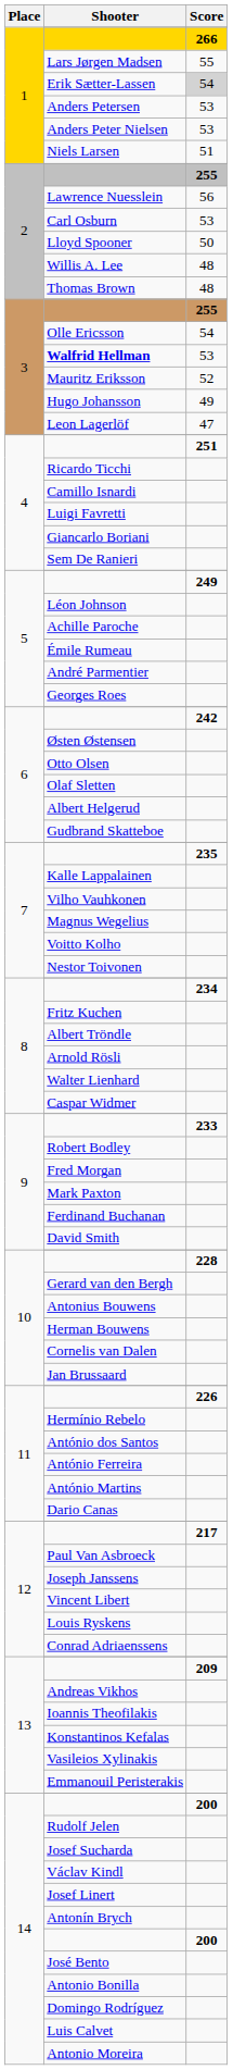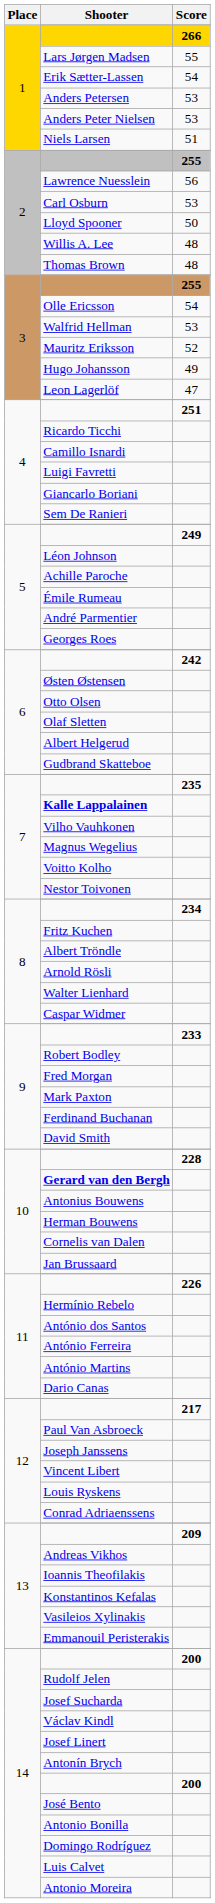Erik Sætter-Lassen | Score: lightgrey background -> no background
Walfrid Hellman | Shooter: bold -> normal
Kalle Lappalainen | Shooter: normal -> bold
Gerard van den Bergh | Shooter: normal -> bold
